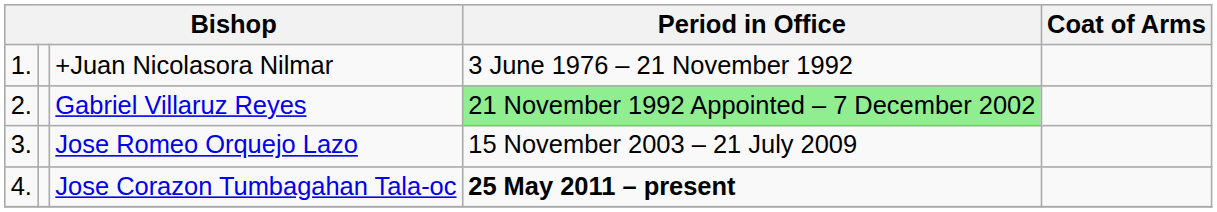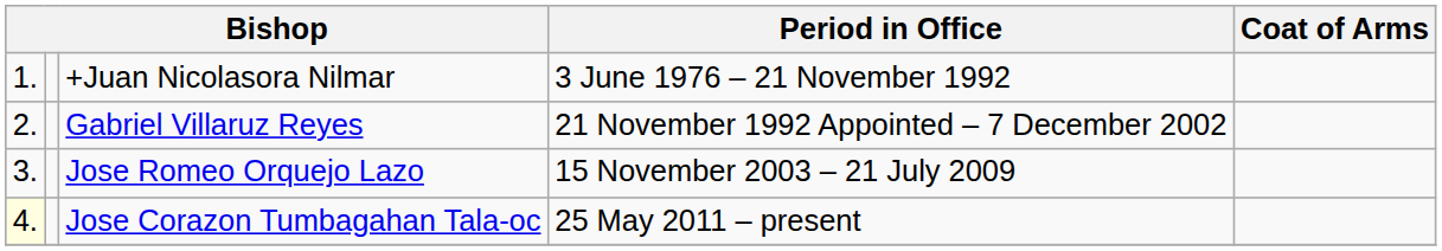Gabriel Villaruz Reyes | Period in Office: lightgreen background -> no background
Jose Corazon Tumbagahan Tala-oc | column 1: no background -> lightyellow background
Jose Corazon Tumbagahan Tala-oc | Period in Office: bold -> normal
